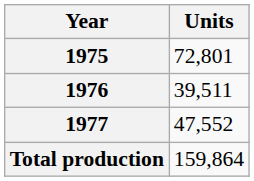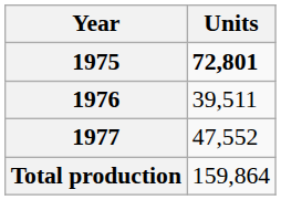1975 | Units: normal -> bold
